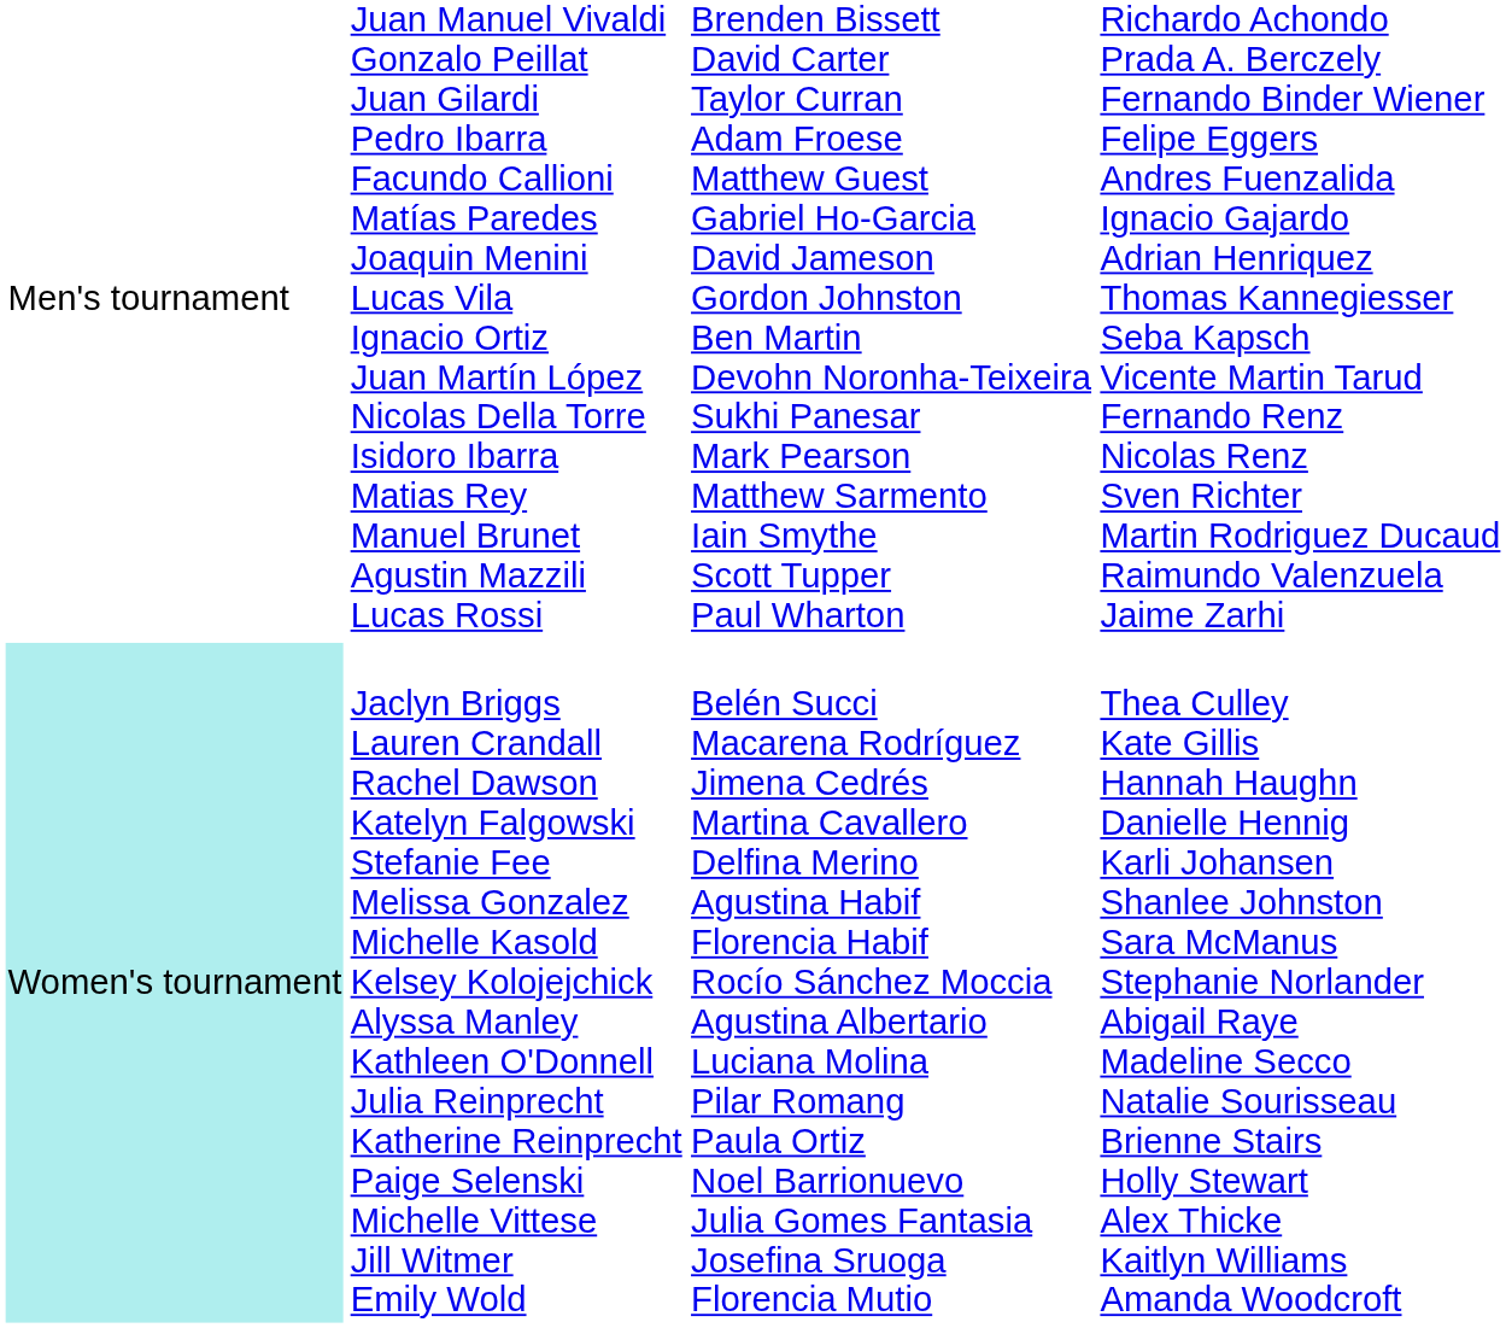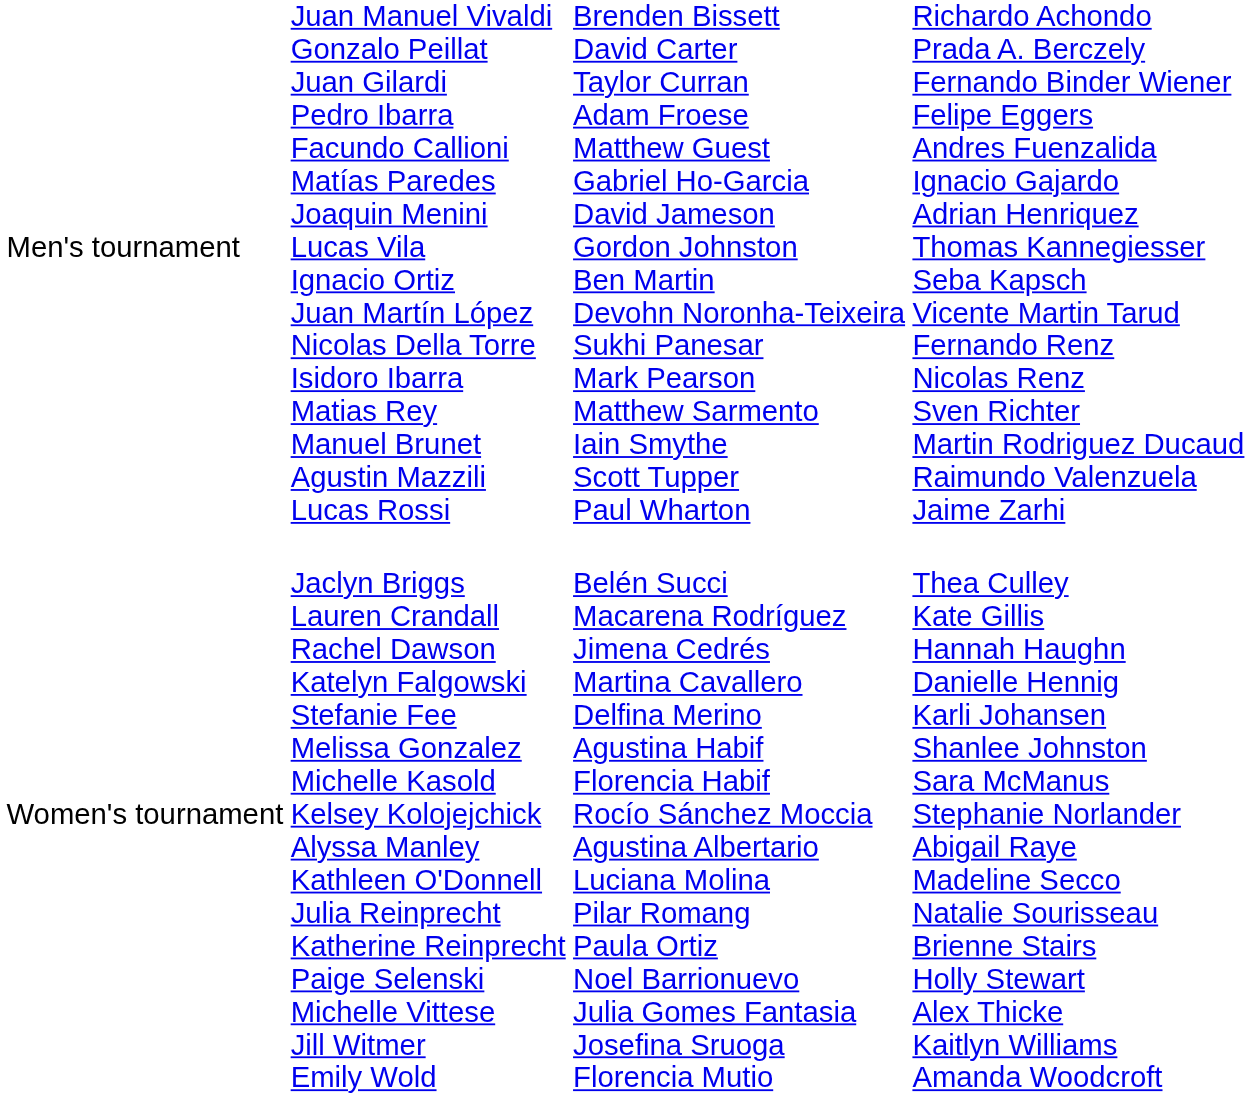Women's tournament | column 1: paleturquoise background -> no background
